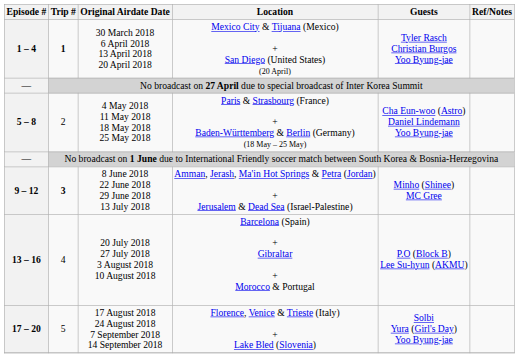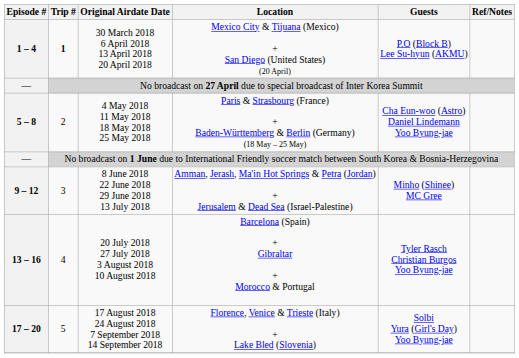30 March 2018 6 April 2018 13 April 2018 20 April 2018 | Guests: Tyler Rasch Christian Burgos Yoo Byung-jae -> P.O (Block B) Lee Su-hyun (AKMU)
8 June 2018 22 June 2018 29 June 2018 13 July 2018 | Trip #: bold -> normal
20 July 2018 27 July 2018 3 August 2018 10 August 2018 | Guests: P.O (Block B) Lee Su-hyun (AKMU) -> Tyler Rasch Christian Burgos Yoo Byung-jae
